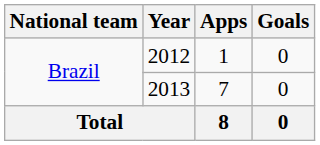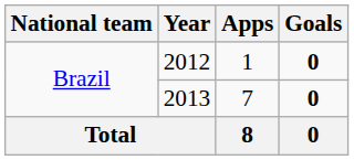2012 | Goals: normal -> bold
2013 | Goals: normal -> bold
